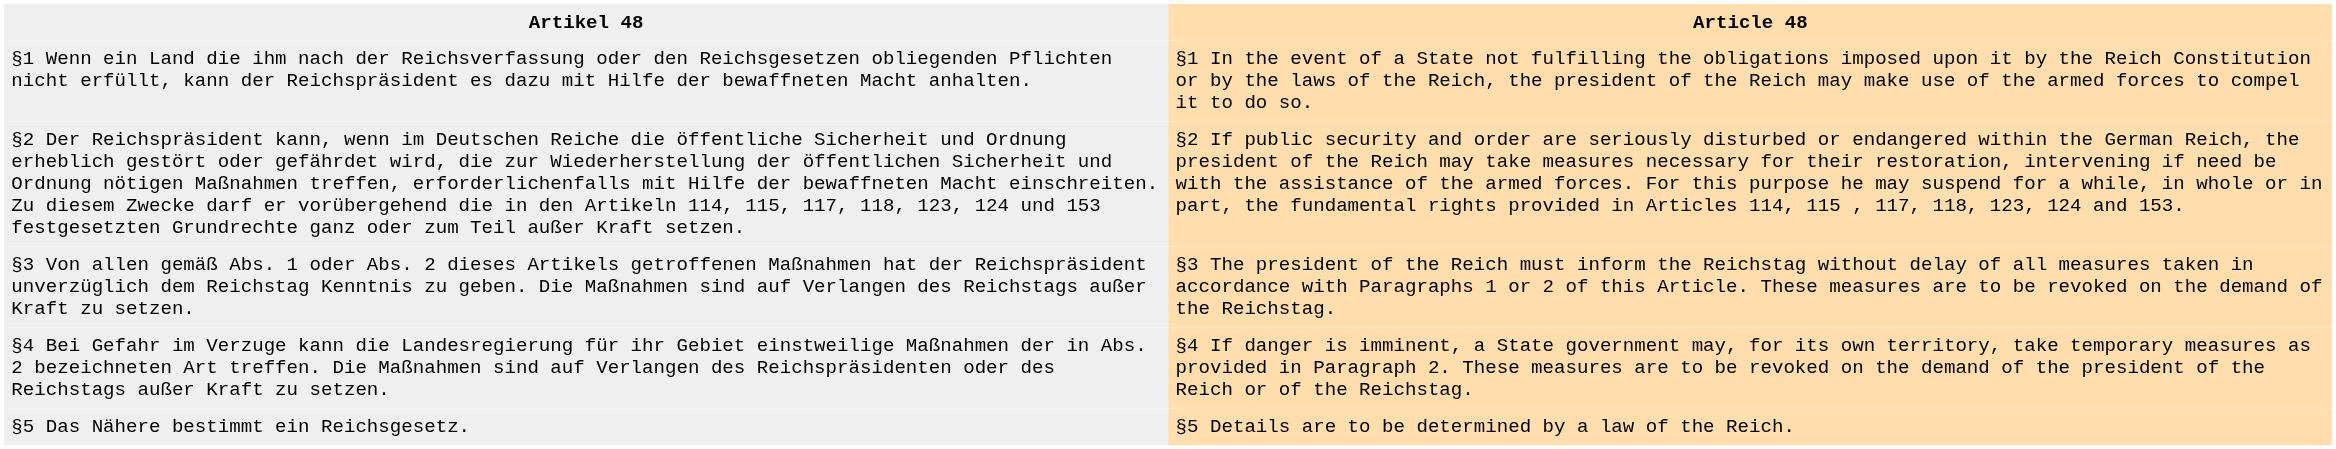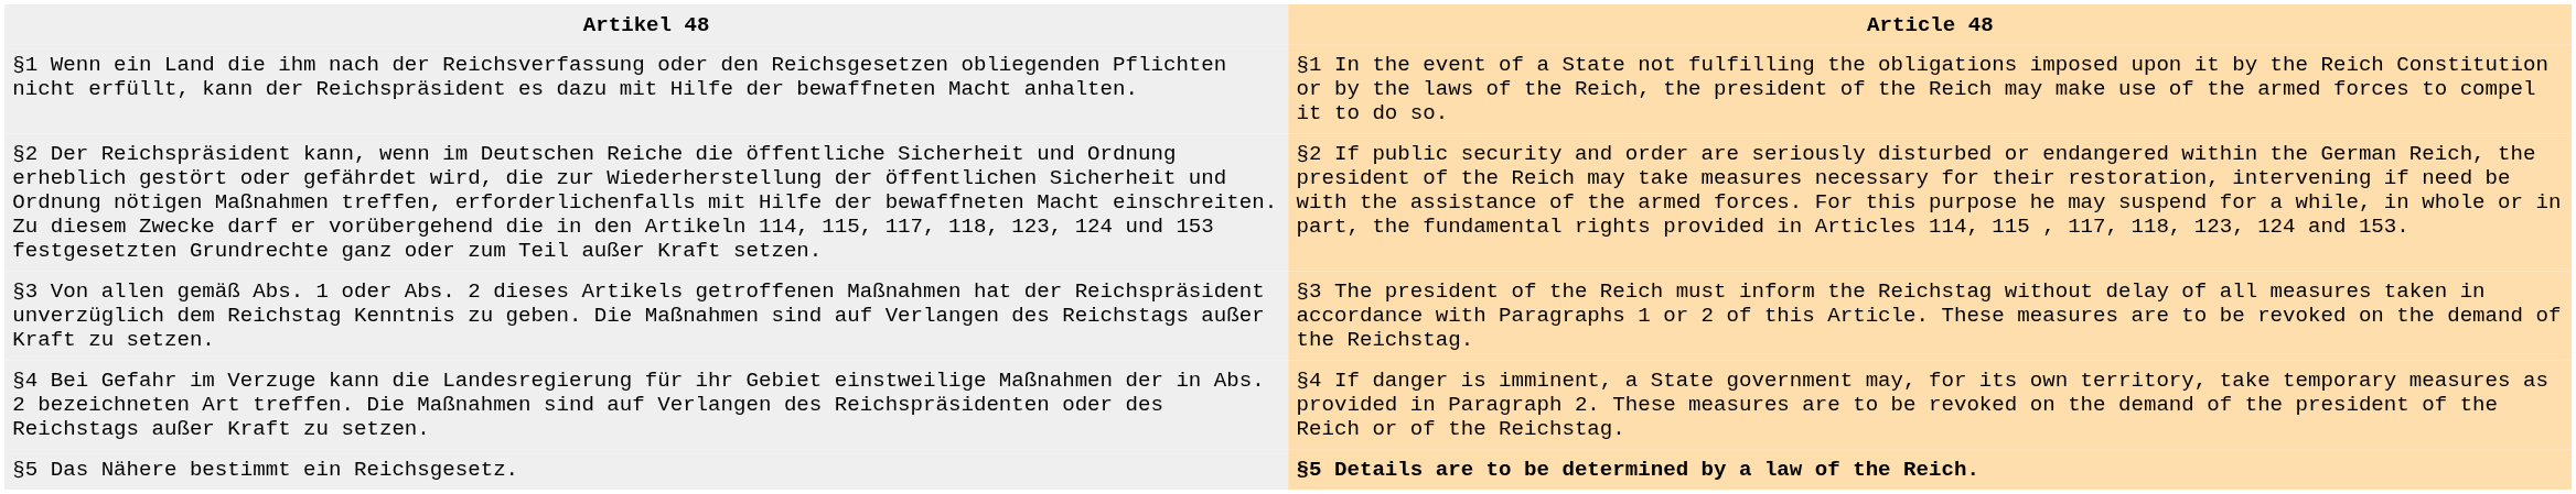§5 Das Nähere bestimmt ein Reichsgesetz. | Article 48: normal -> bold
